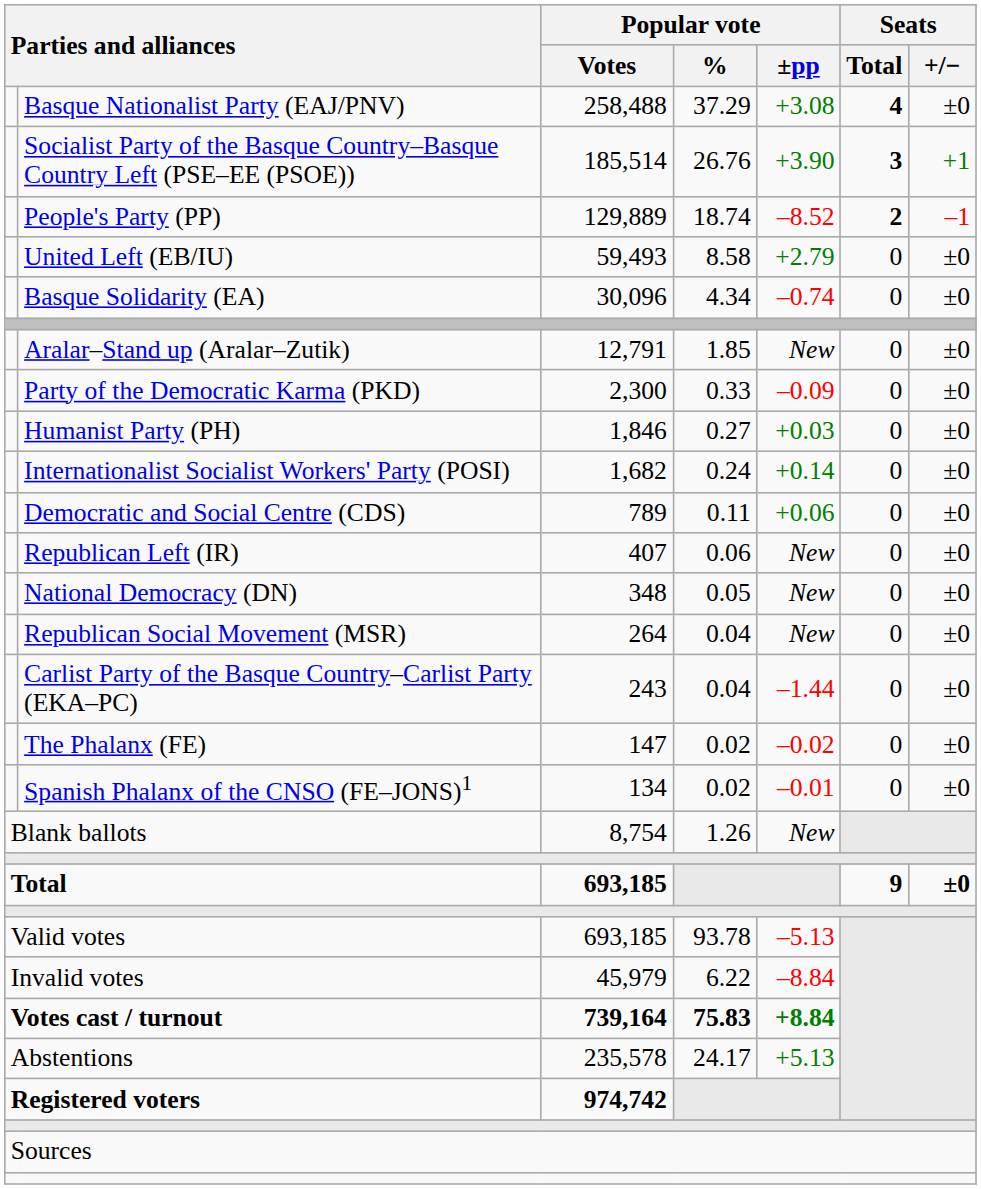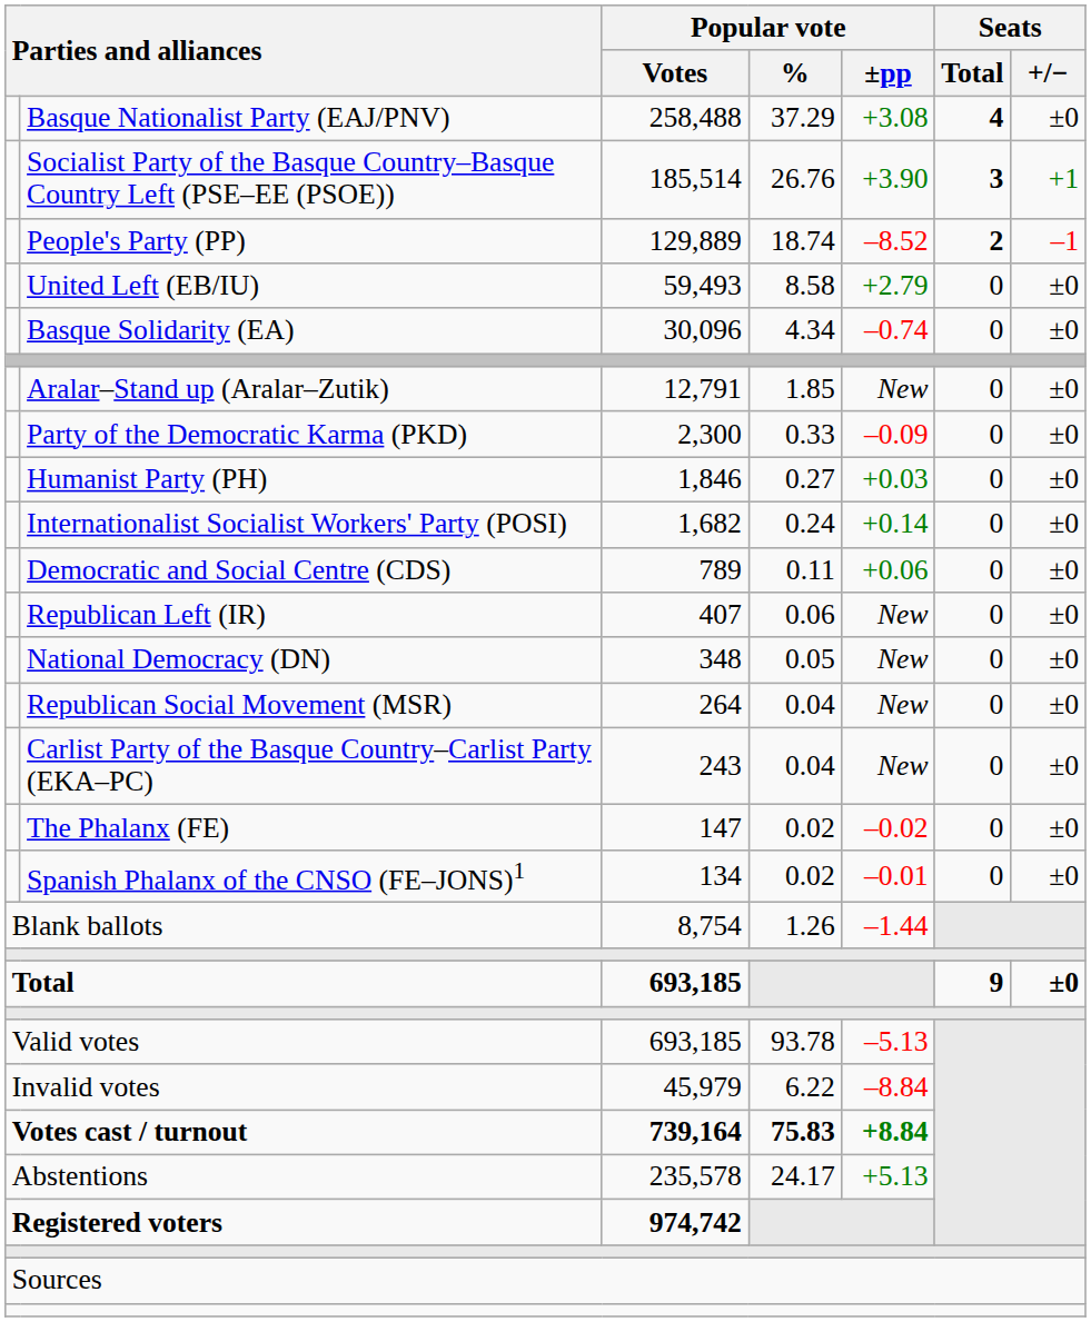Carlist Party of the Basque Country–Carlist Party (EKA–PC) | Popular vote / ±pp: –1.44 -> New
Blank ballots | Popular vote / ±pp: New -> –1.44
